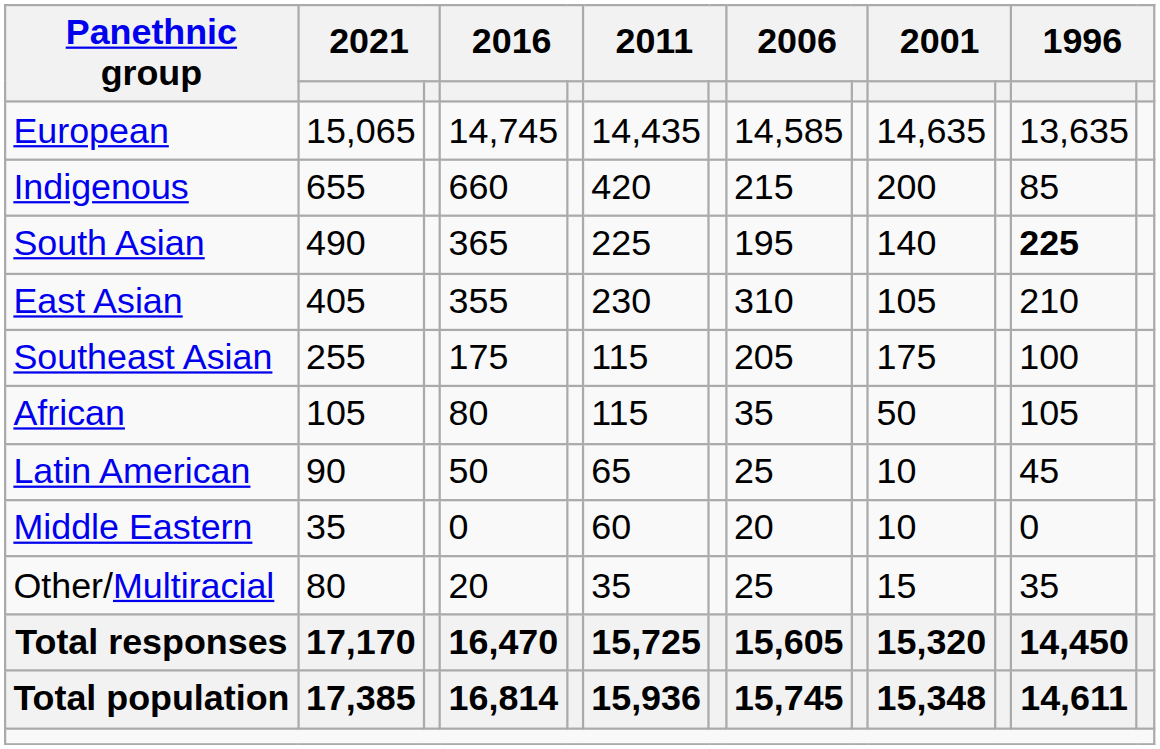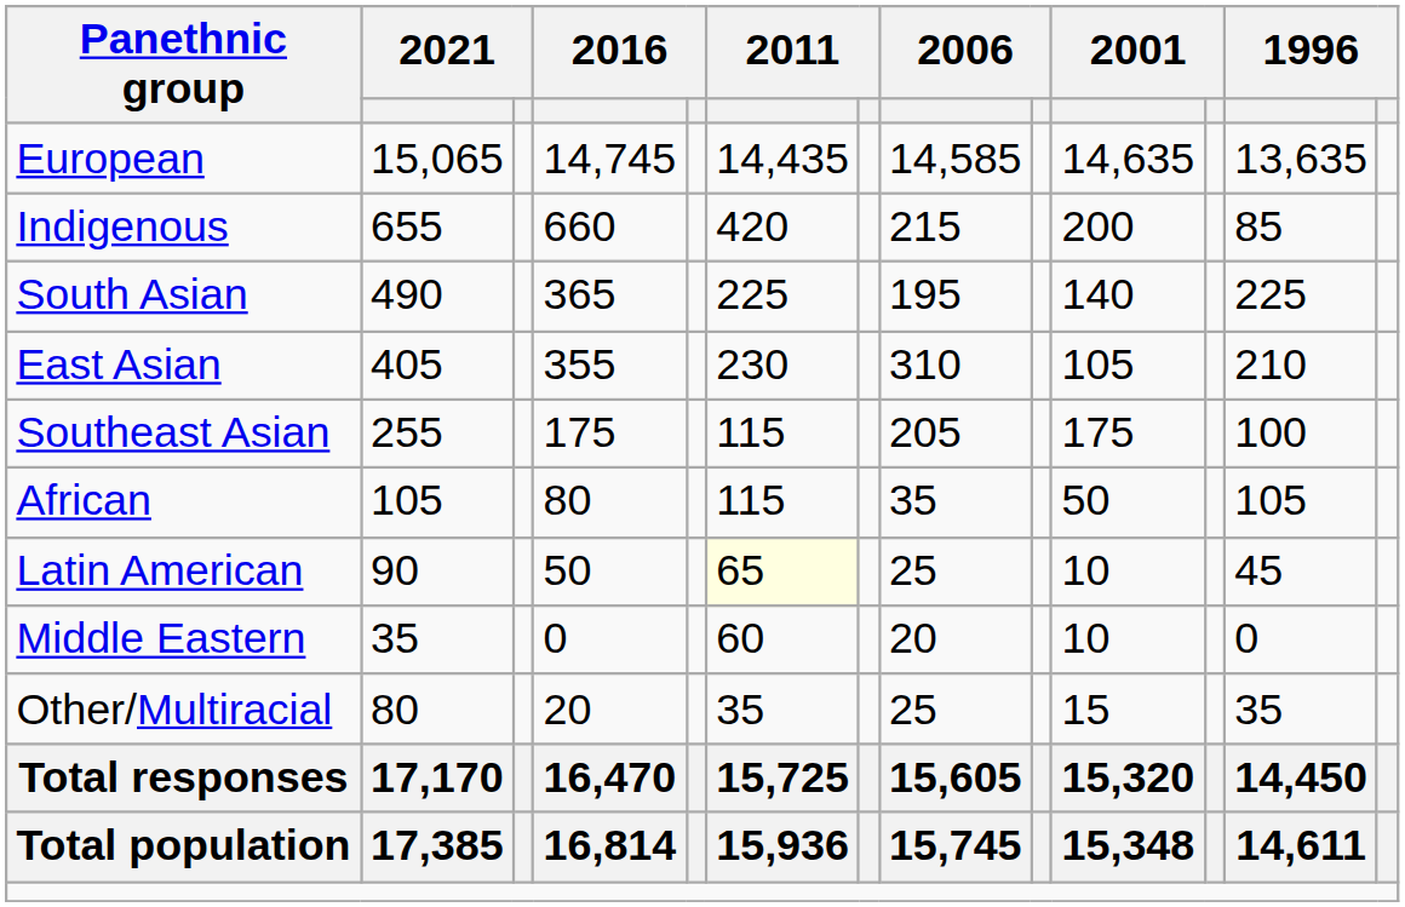South Asian | column 12: bold -> normal
Latin American | column 6: no background -> lightyellow background
